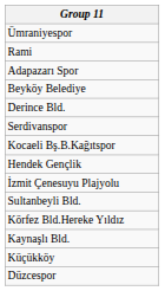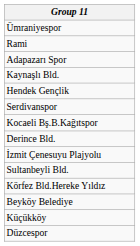row 5 | column 1: Beyköy Belediye -> Kaynaşlı Bld.
row 6 | column 1: Derince Bld. -> Hendek Gençlik
row 9 | column 1: Hendek Gençlik -> Derince Bld.
row 13 | column 1: Kaynaşlı Bld. -> Beyköy Belediye
